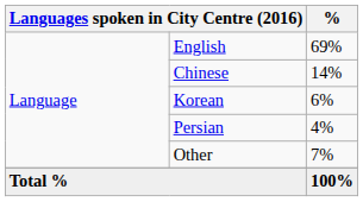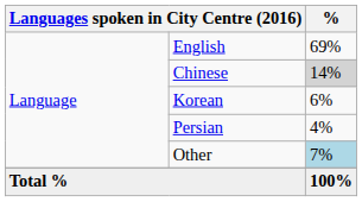Chinese | %: no background -> lightgrey background
Other | %: no background -> lightblue background
